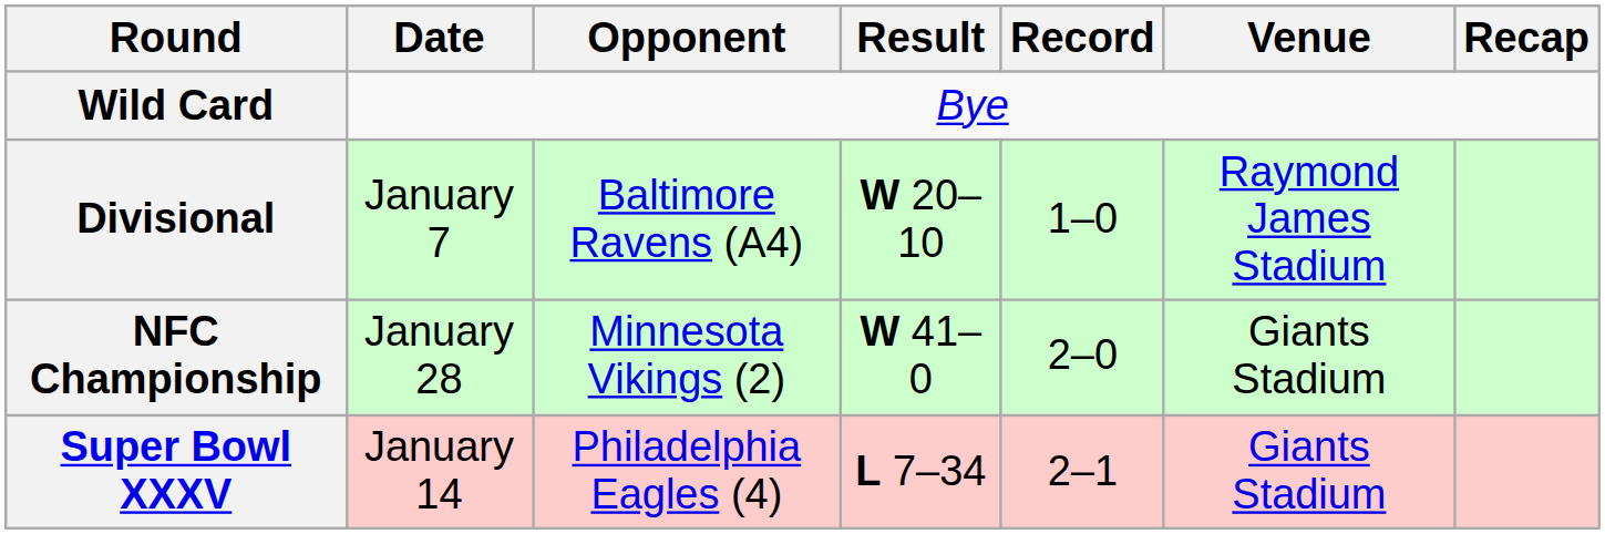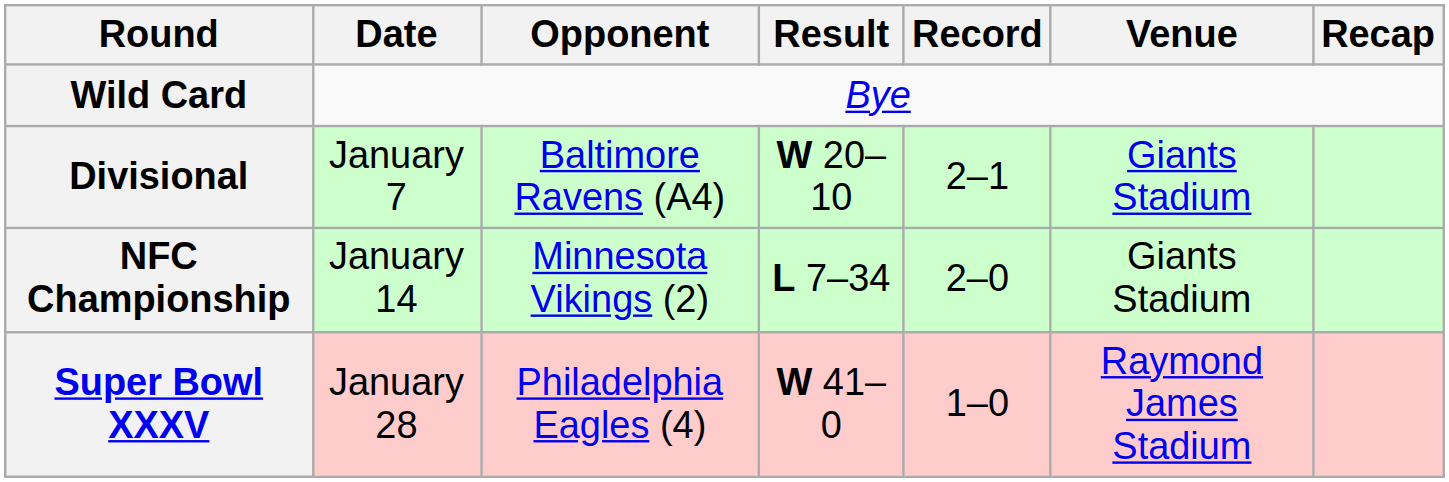Divisional | Record: 1–0 -> 2–1
Divisional | Venue: Raymond James Stadium -> Giants Stadium
NFC Championship | Date: January 28 -> January 14
NFC Championship | Result: W 41–0 -> L 7–34
Super Bowl XXXV | Date: January 14 -> January 28
Super Bowl XXXV | Result: L 7–34 -> W 41–0
Super Bowl XXXV | Record: 2–1 -> 1–0
Super Bowl XXXV | Venue: Giants Stadium -> Raymond James Stadium
